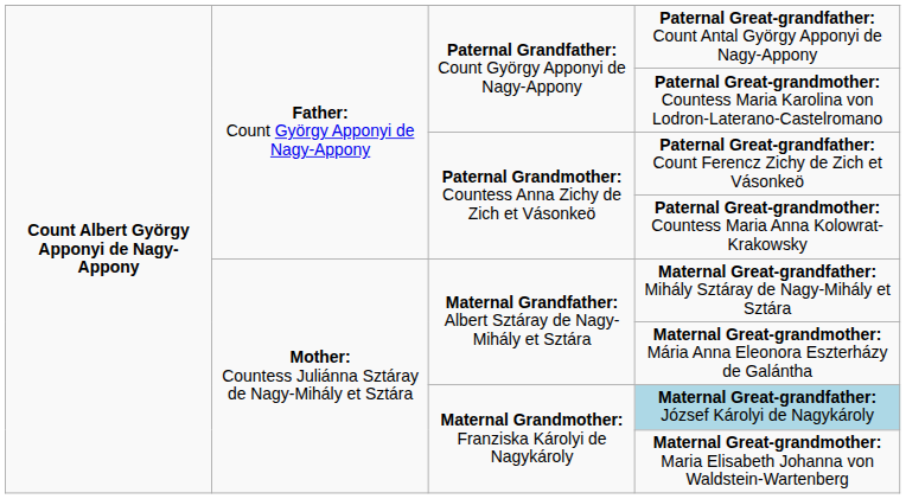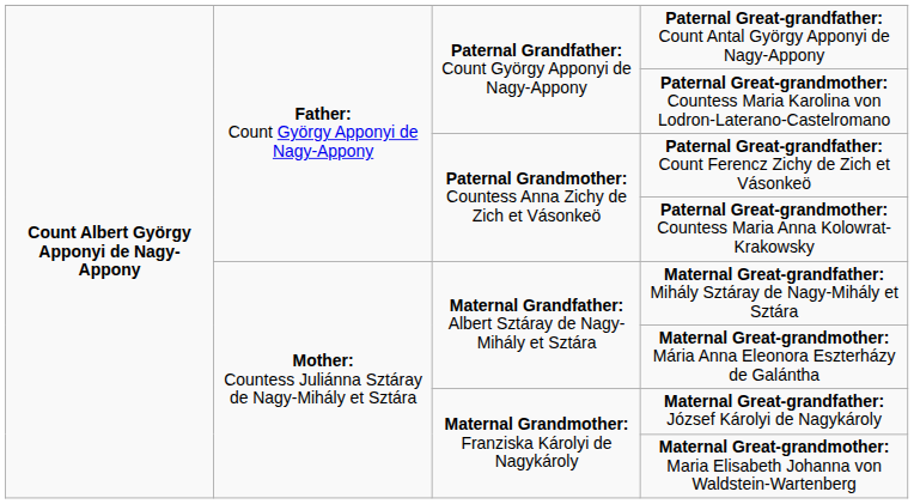Maternal Great-grandfather: József Károlyi de Nagykároly | column 4: lightblue background -> no background
